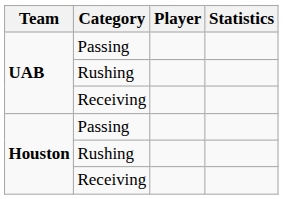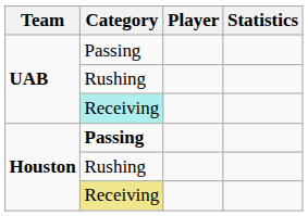UAB / Receiving | Category: no background -> paleturquoise background
Houston / Passing | Category: normal -> bold
Houston / Receiving | Category: no background -> khaki background
